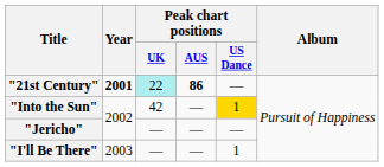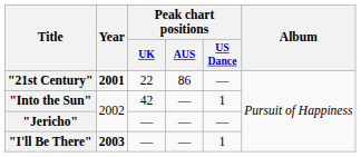"21st Century" | Peak chart positions / UK: paleturquoise background -> no background
"21st Century" | Peak chart positions / AUS: bold -> normal
"Into the Sun" | Peak chart positions / US Dance: gold background -> no background
"I'll Be There" | Year: normal -> bold
